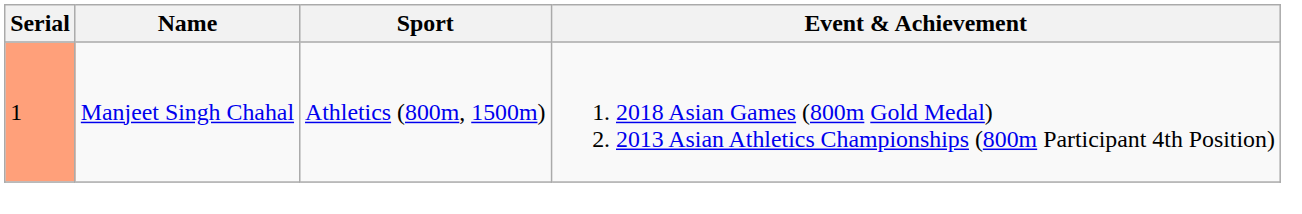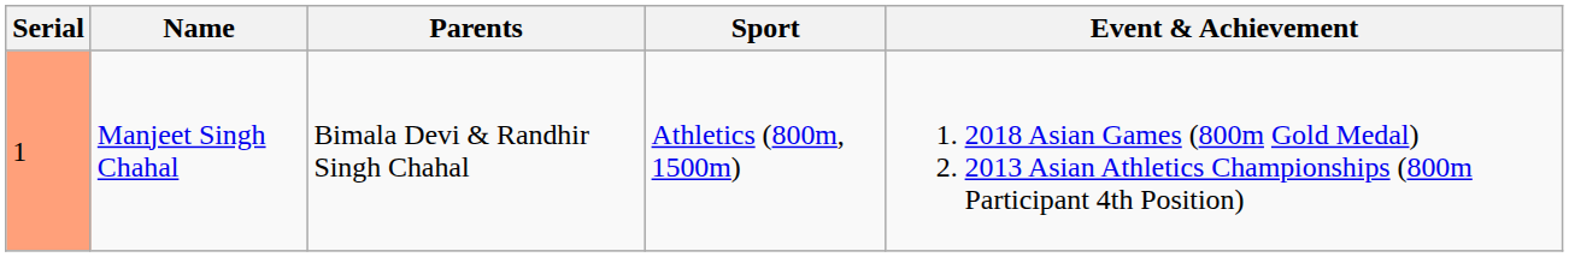+ column: Parents | Bimala Devi & Randhir Singh Chahal
